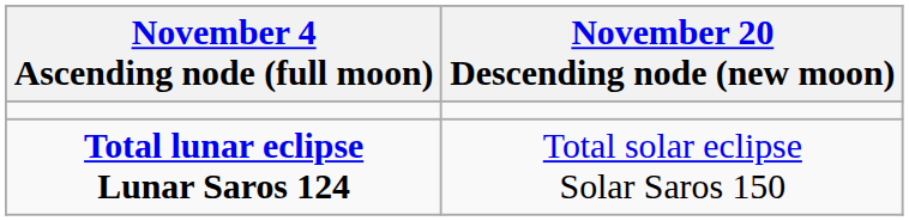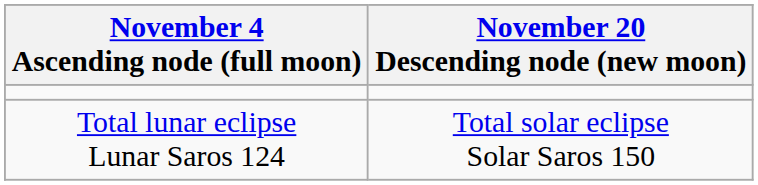row 3 | November 4 Ascending node (full moon): bold -> normal
